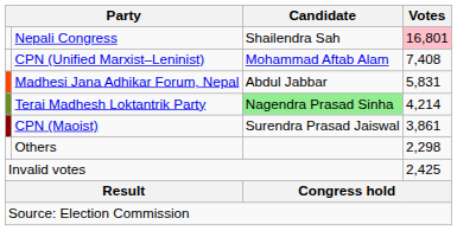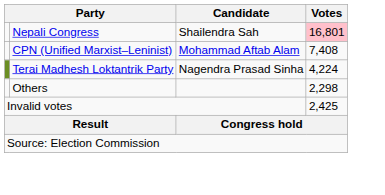- row: Madhesi Jana Adhikar Forum, Nepal | Abdul Jabbar | 5,831
Terai Madhesh Loktantrik Party | Candidate: lightgreen background -> no background
Terai Madhesh Loktantrik Party | Votes: 4,214 -> 4,224
- row: CPN (Maoist) | Surendra Prasad Jaiswal | 3,861
